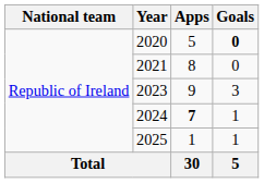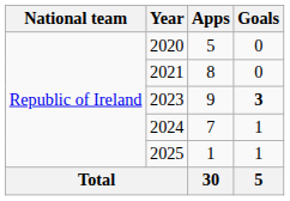2020 | Goals: bold -> normal
2023 | Goals: normal -> bold
2024 | Apps: bold -> normal
